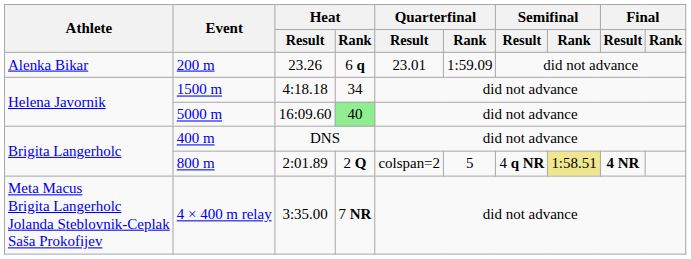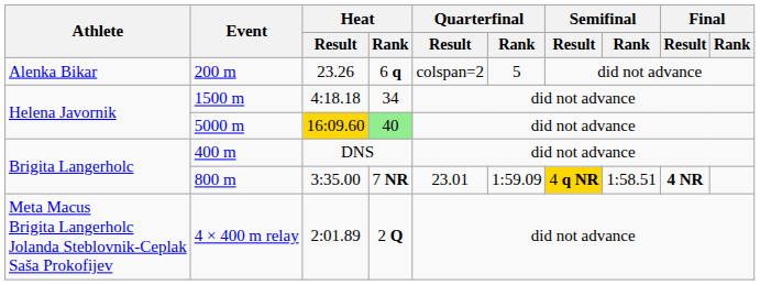200 m | Quarterfinal / Result: 23.01 -> colspan=2
200 m | Quarterfinal / Rank: 1:59.09 -> 5
5000 m | Heat / Result: no background -> gold background
800 m | Heat / Result: 2:01.89 -> 3:35.00
800 m | Heat / Rank: 2 Q -> 7 NR
800 m | Quarterfinal / Result: colspan=2 -> 23.01
800 m | Quarterfinal / Rank: 5 -> 1:59.09
800 m | Semifinal / Result: no background -> gold background
800 m | Semifinal / Rank: khaki background -> no background
4 × 400 m relay | Heat / Result: 3:35.00 -> 2:01.89
4 × 400 m relay | Heat / Rank: 7 NR -> 2 Q
